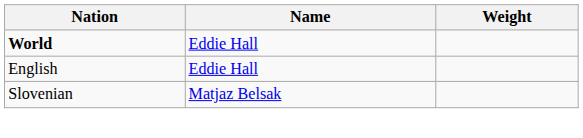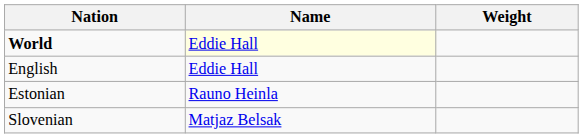World | Name: no background -> lightyellow background
+ row: Estonian | Rauno Heinla
